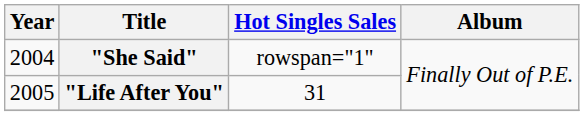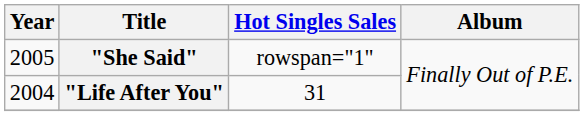"She Said" | Year: 2004 -> 2005
"Life After You" | Year: 2005 -> 2004
